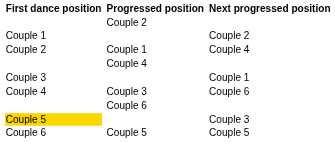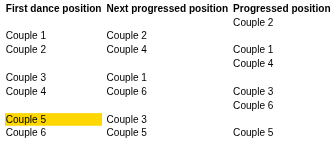columns swapped: Progressed position <-> Next progressed position
